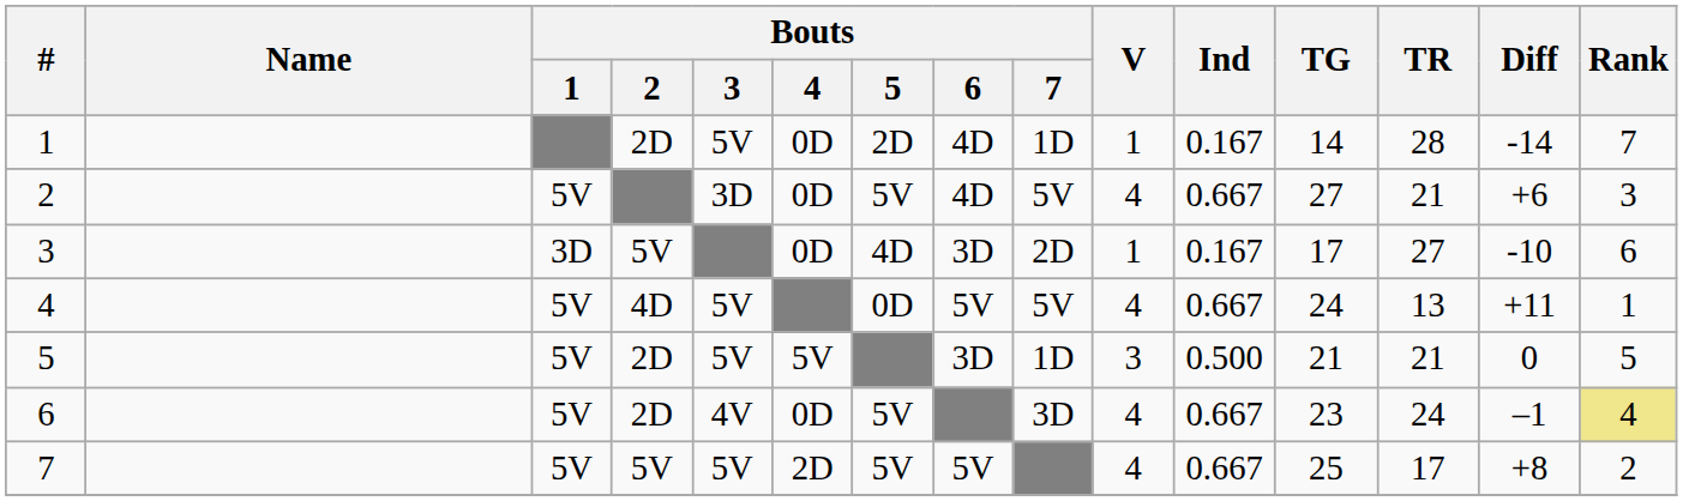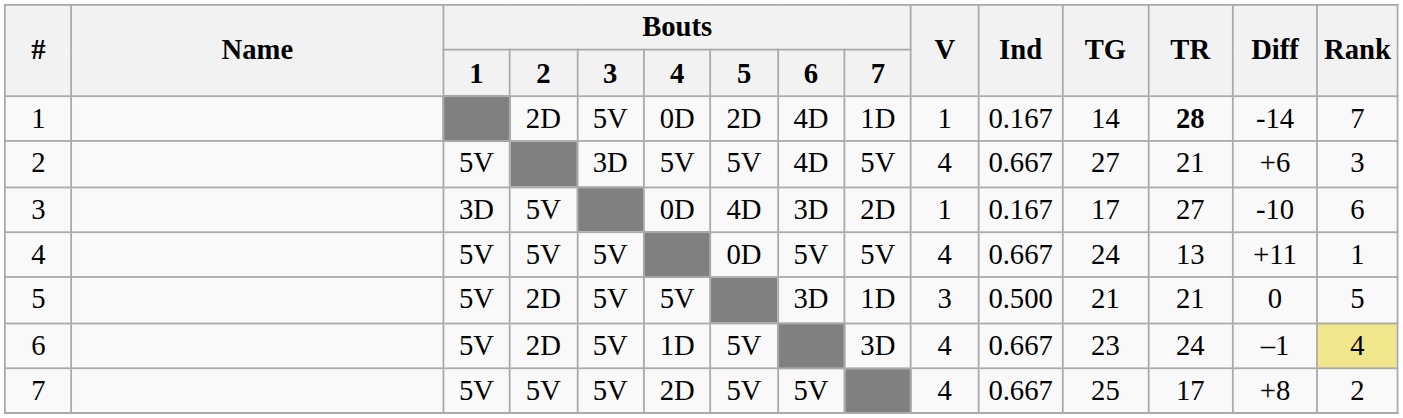row 3 | TR: normal -> bold
row 4 | Bouts / 4: 0D -> 5V
row 6 | Bouts / 2: 4D -> 5V
row 8 | Bouts / 3: 4V -> 5V
row 8 | Bouts / 4: 0D -> 1D
